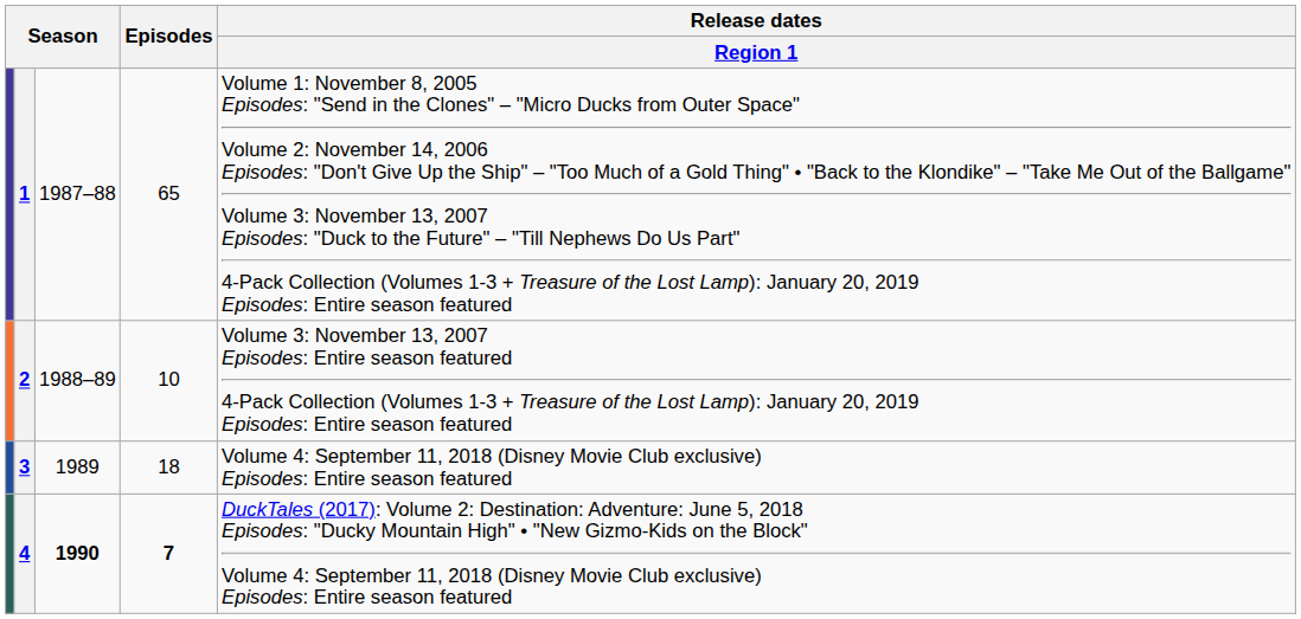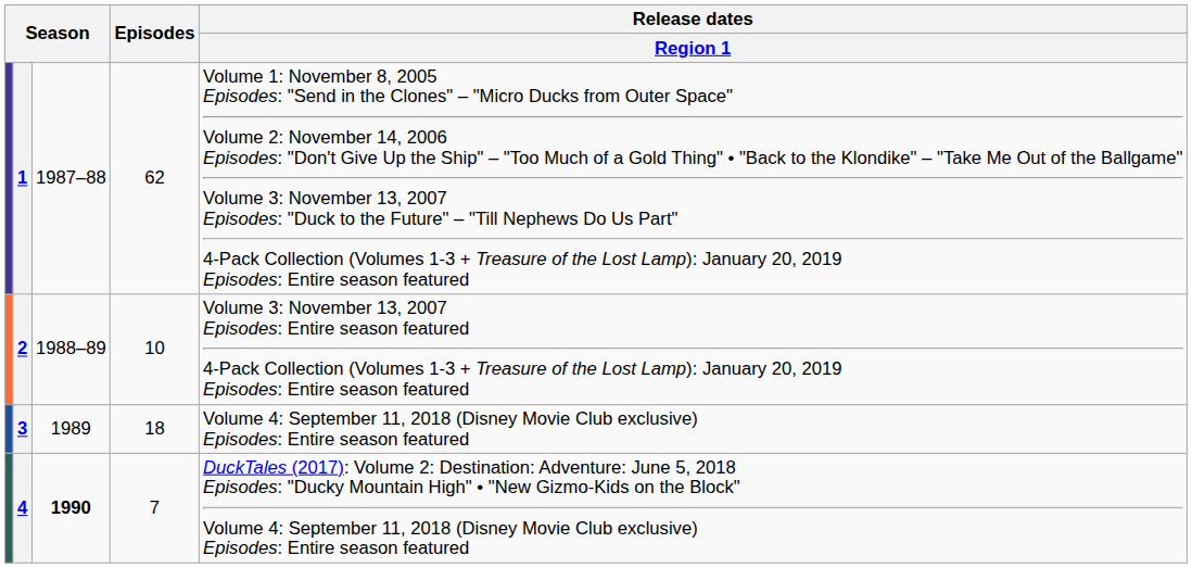1 | Episodes: 65 -> 62
4 | Episodes: bold -> normal
